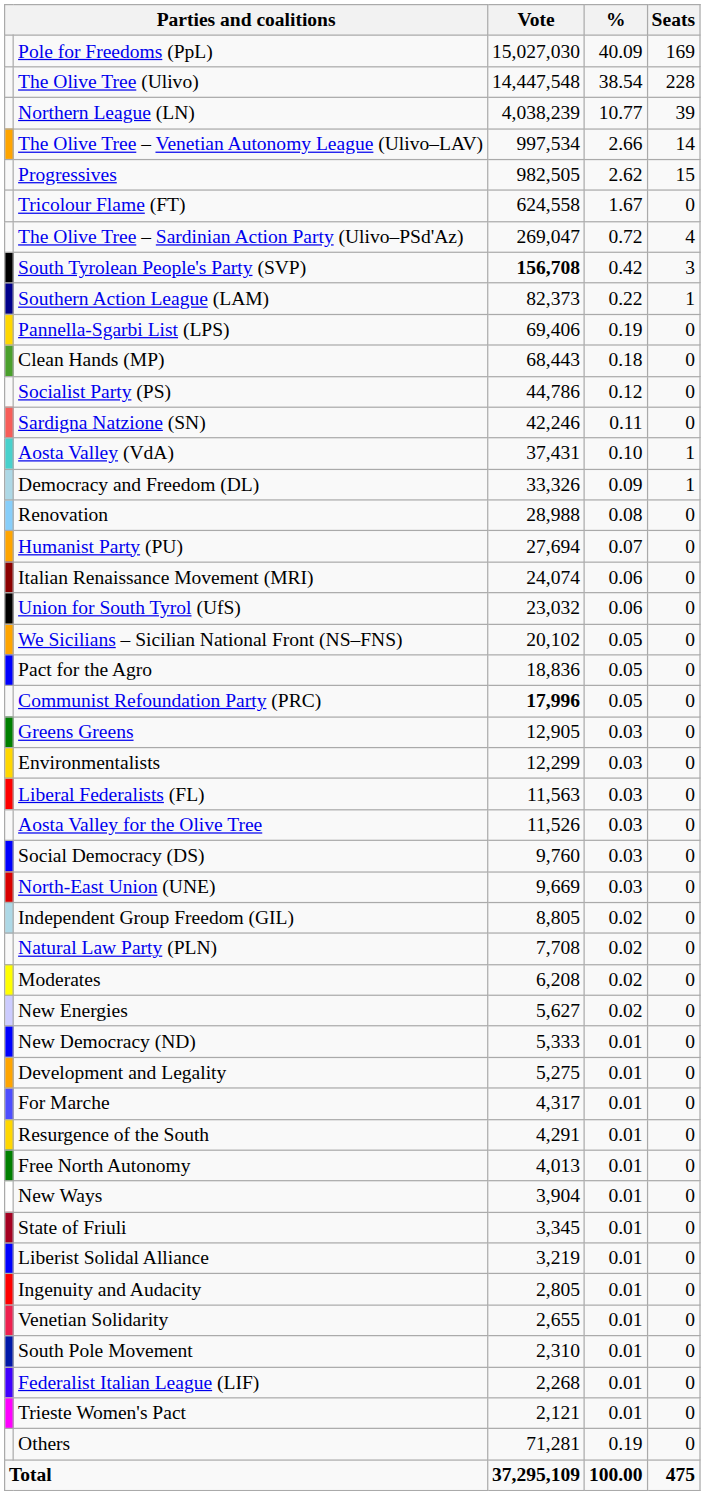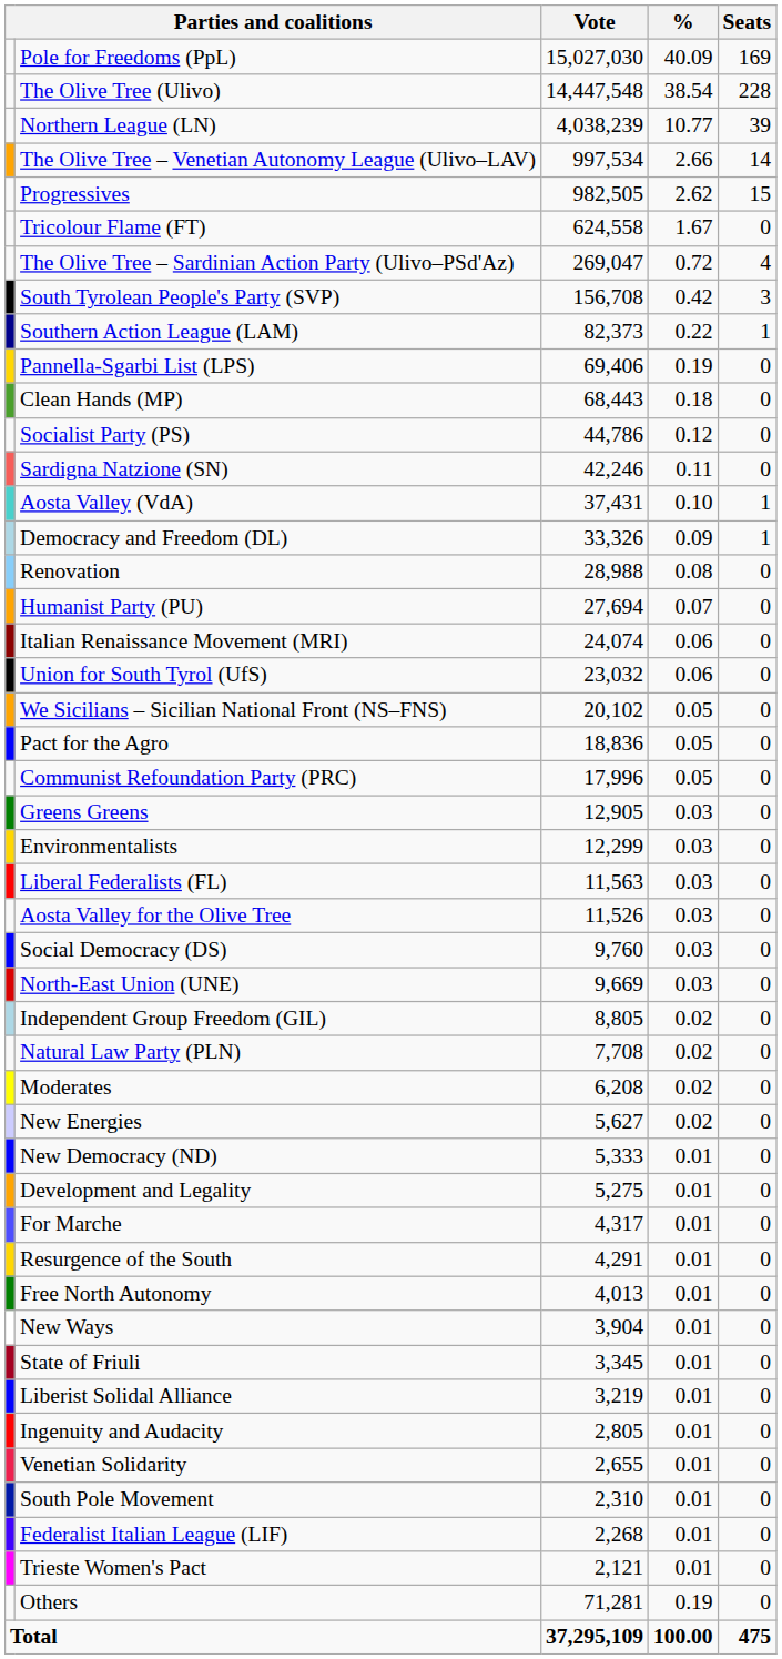South Tyrolean People's Party (SVP) | Vote: bold -> normal
Communist Refoundation Party (PRC) | Vote: bold -> normal
